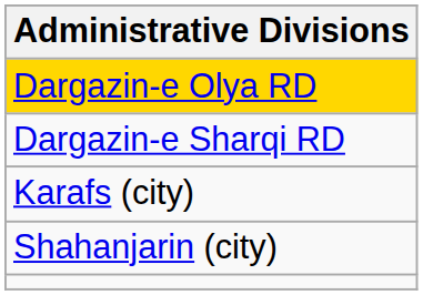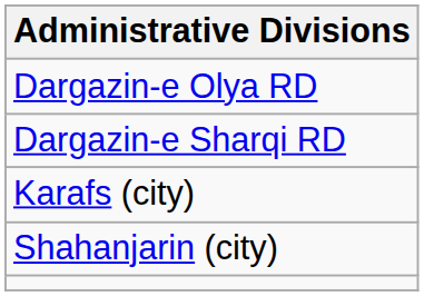row 2 | column 1: gold background -> no background
